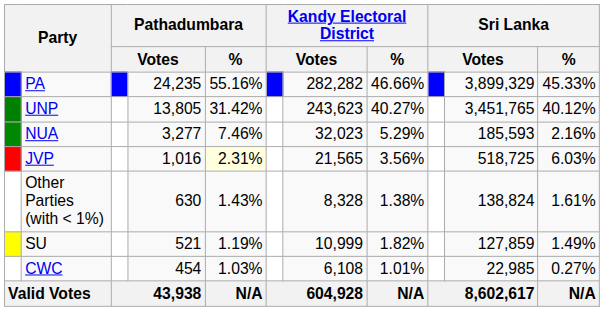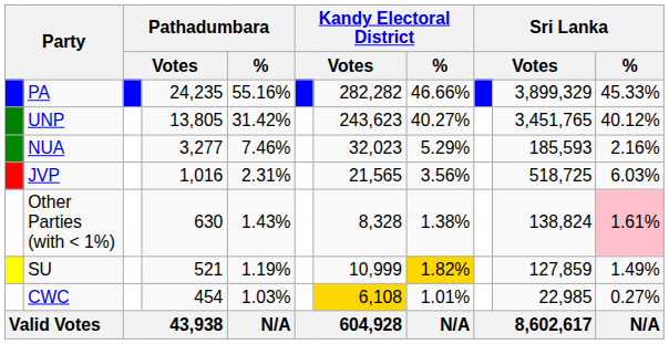JVP | Pathadumbara / %: lightyellow background -> no background
Other Parties (with < 1%) | Sri Lanka / %: no background -> pink background
SU | Kandy Electoral District / %: no background -> gold background
CWC | column 7: no background -> gold background
